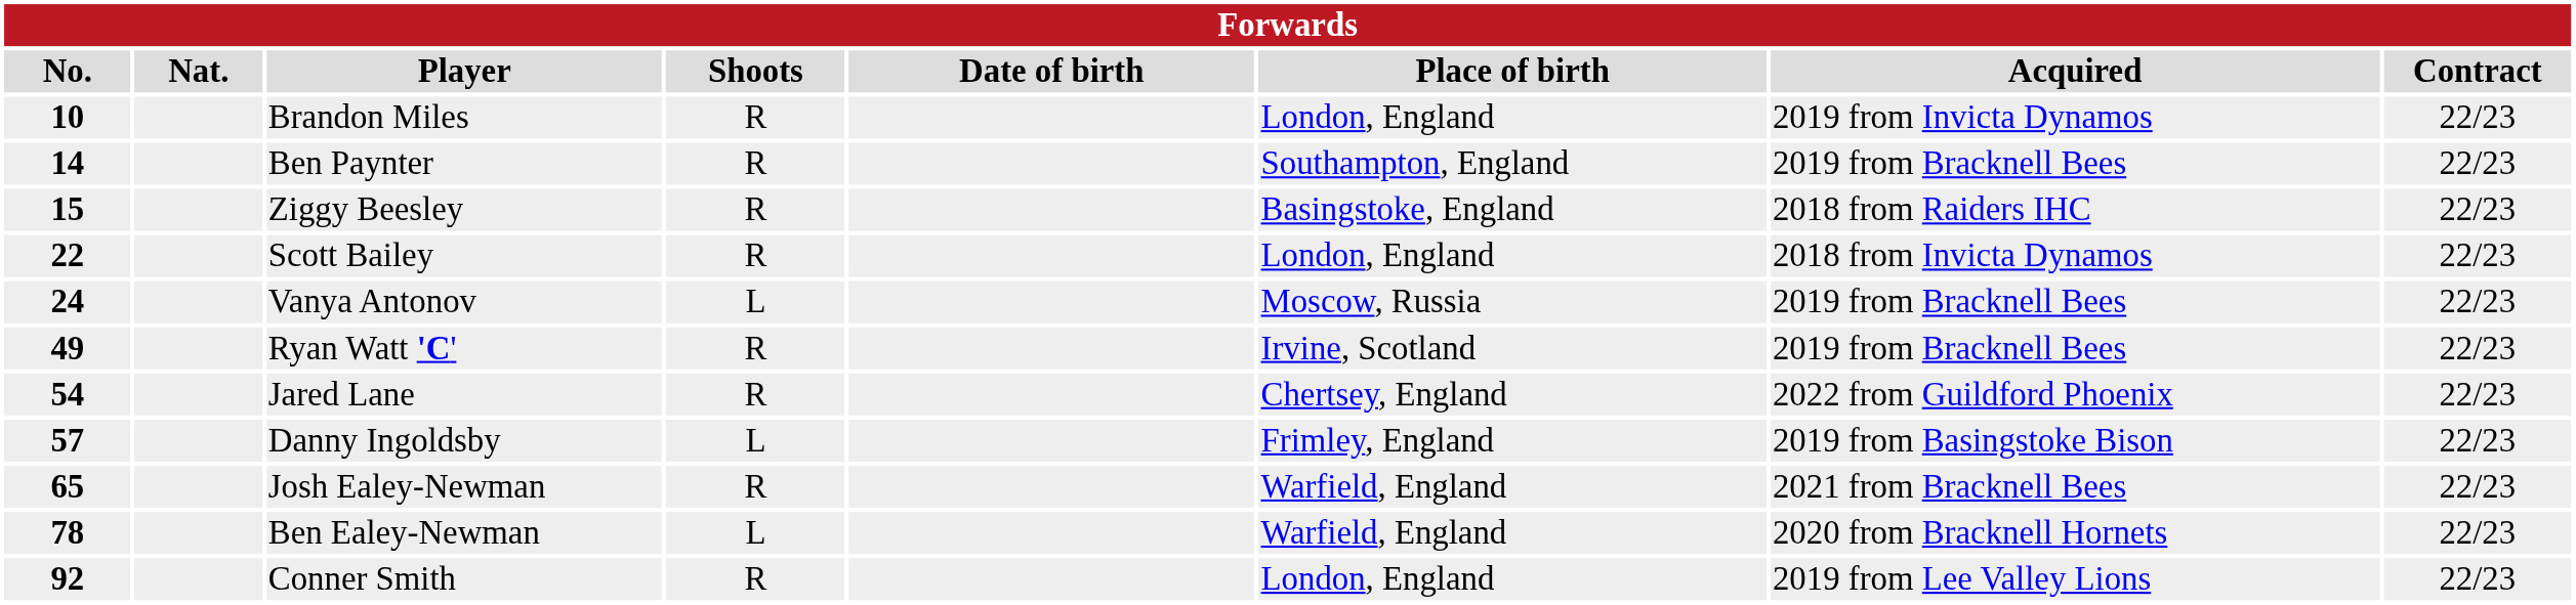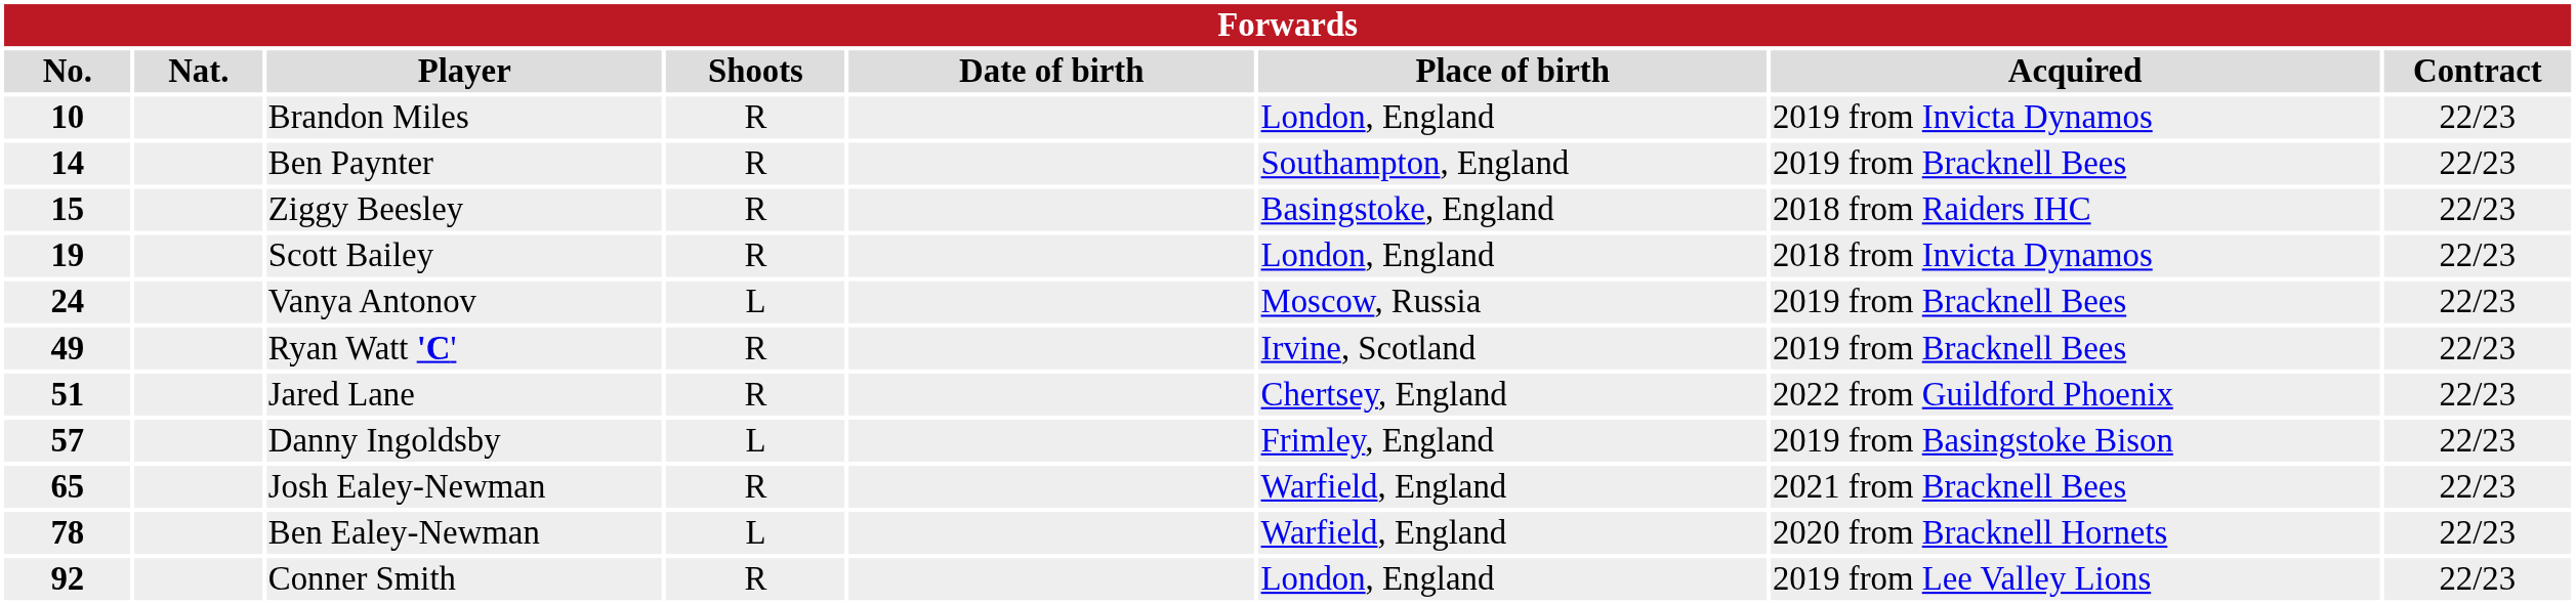Scott Bailey | No.: 22 -> 19
Jared Lane | No.: 54 -> 51
